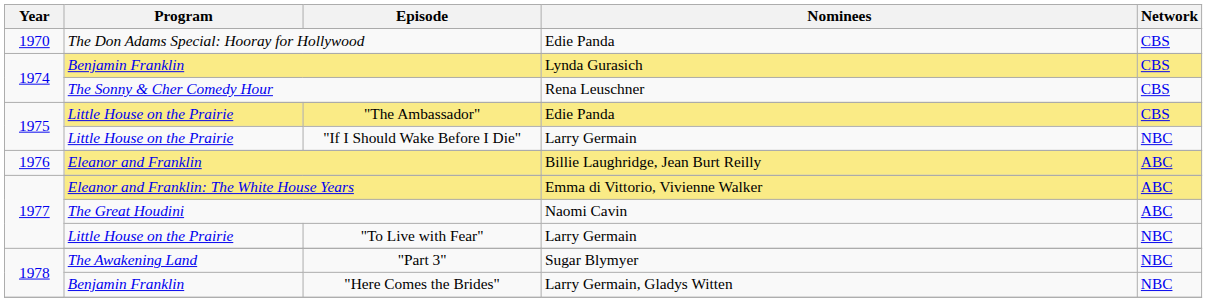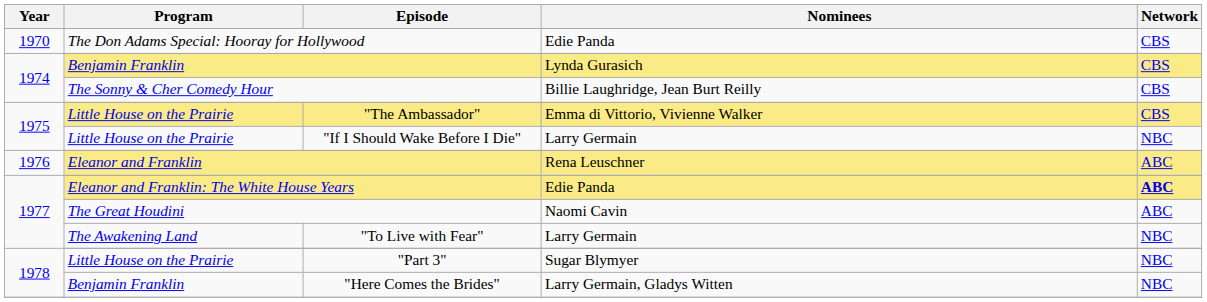The Sonny & Cher Comedy Hour | Nominees: Rena Leuschner -> Billie Laughridge, Jean Burt Reilly
"The Ambassador" | Nominees: Edie Panda -> Emma di Vittorio, Vivienne Walker
Eleanor and Franklin | Nominees: Billie Laughridge, Jean Burt Reilly -> Rena Leuschner
Eleanor and Franklin: The White House Years | Nominees: Emma di Vittorio, Vivienne Walker -> Edie Panda
Eleanor and Franklin: The White House Years | Network: normal -> bold
"To Live with Fear" | Program: Little House on the Prairie -> The Awakening Land
"Part 3" | Program: The Awakening Land -> Little House on the Prairie
